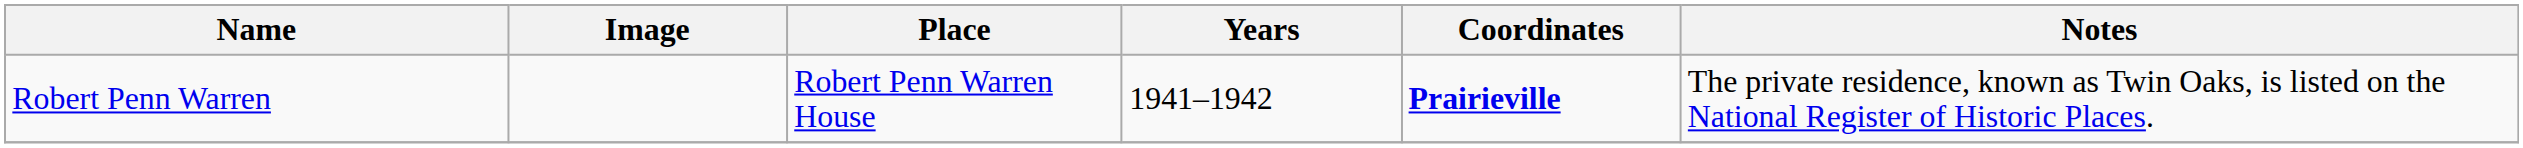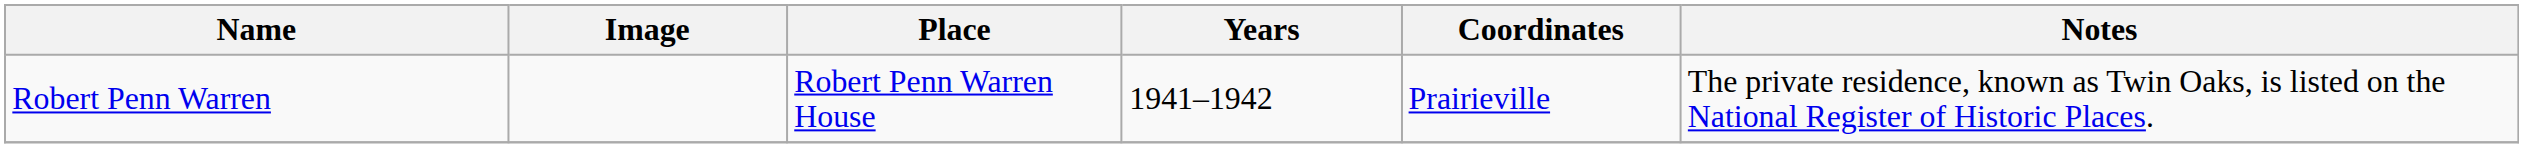Robert Penn Warren | Coordinates: bold -> normal
